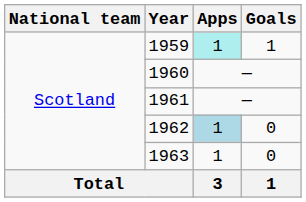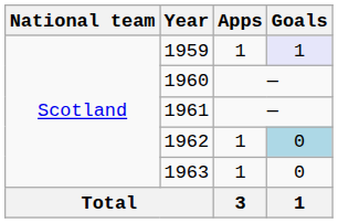1959 | Apps: paleturquoise background -> no background
1959 | Goals: no background -> lavender background
1962 | Apps: lightblue background -> no background
1962 | Goals: no background -> lightblue background
